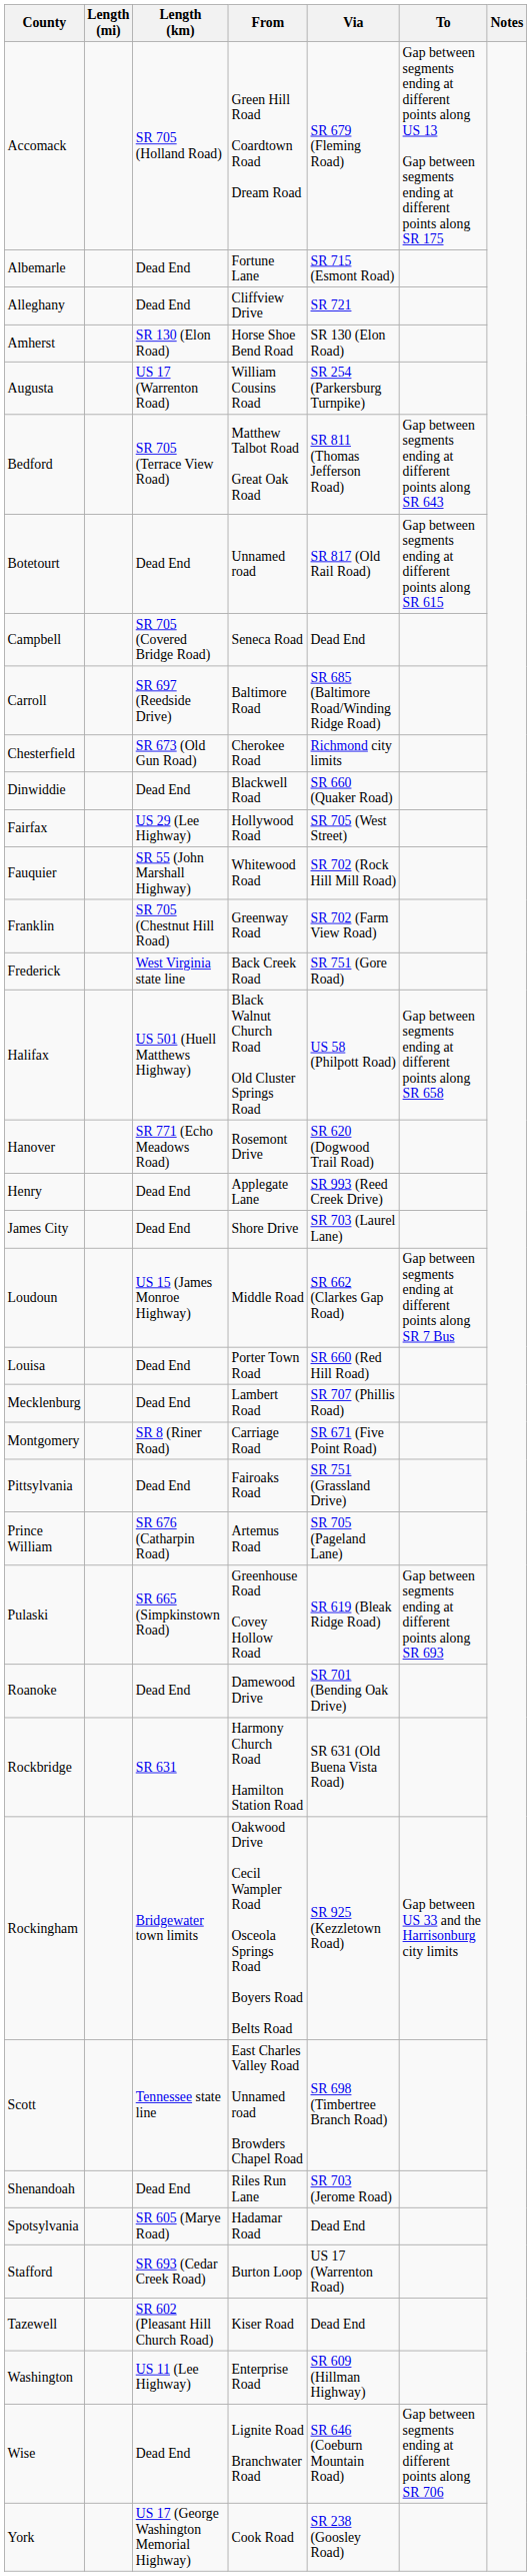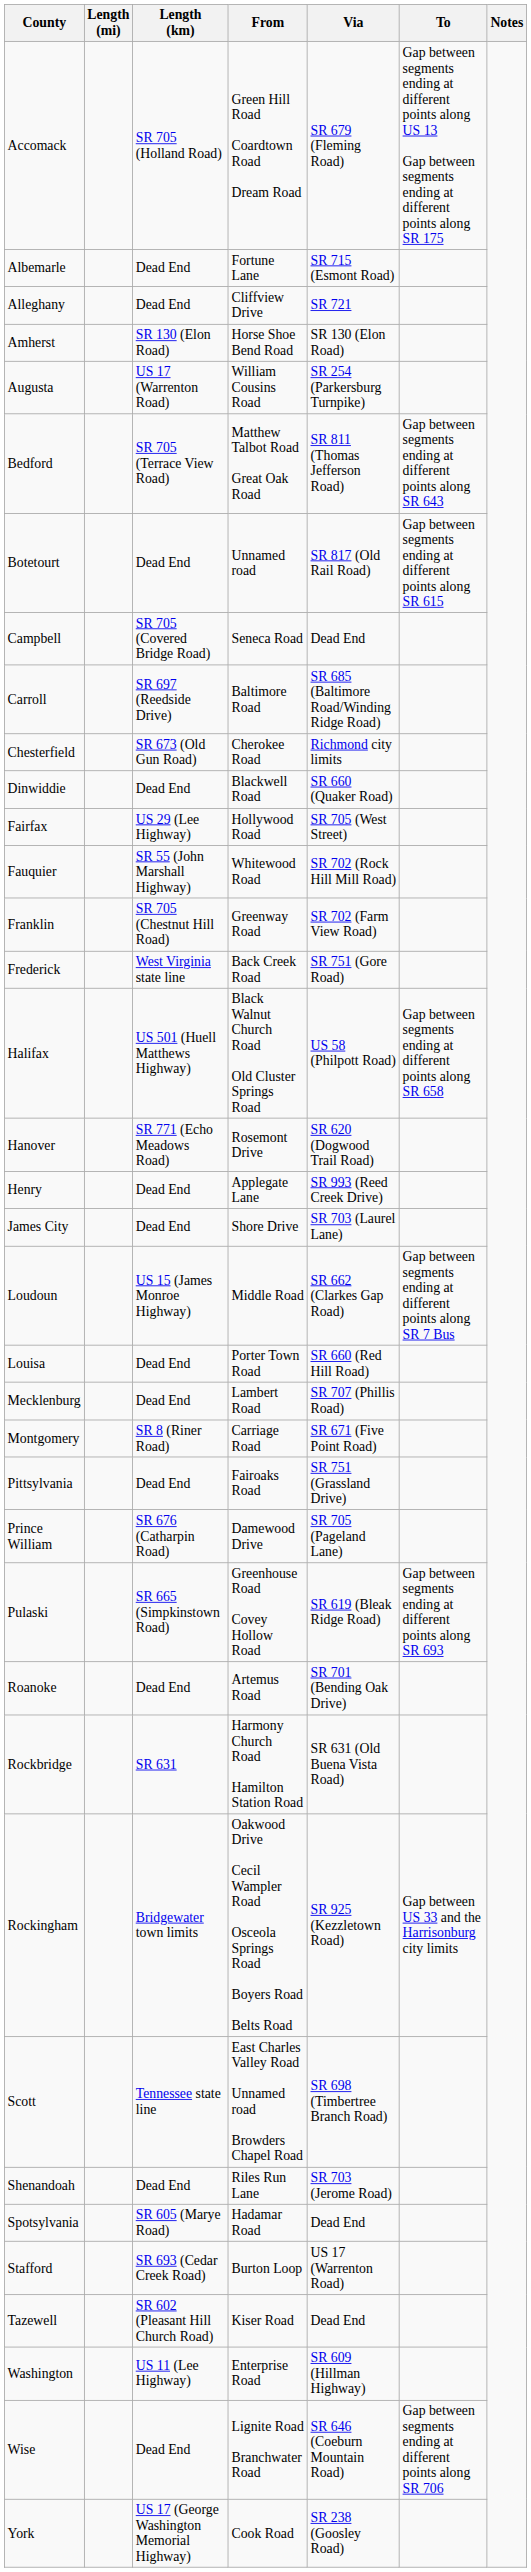Prince William | From: Artemus Road -> Damewood Drive
Roanoke | From: Damewood Drive -> Artemus Road
